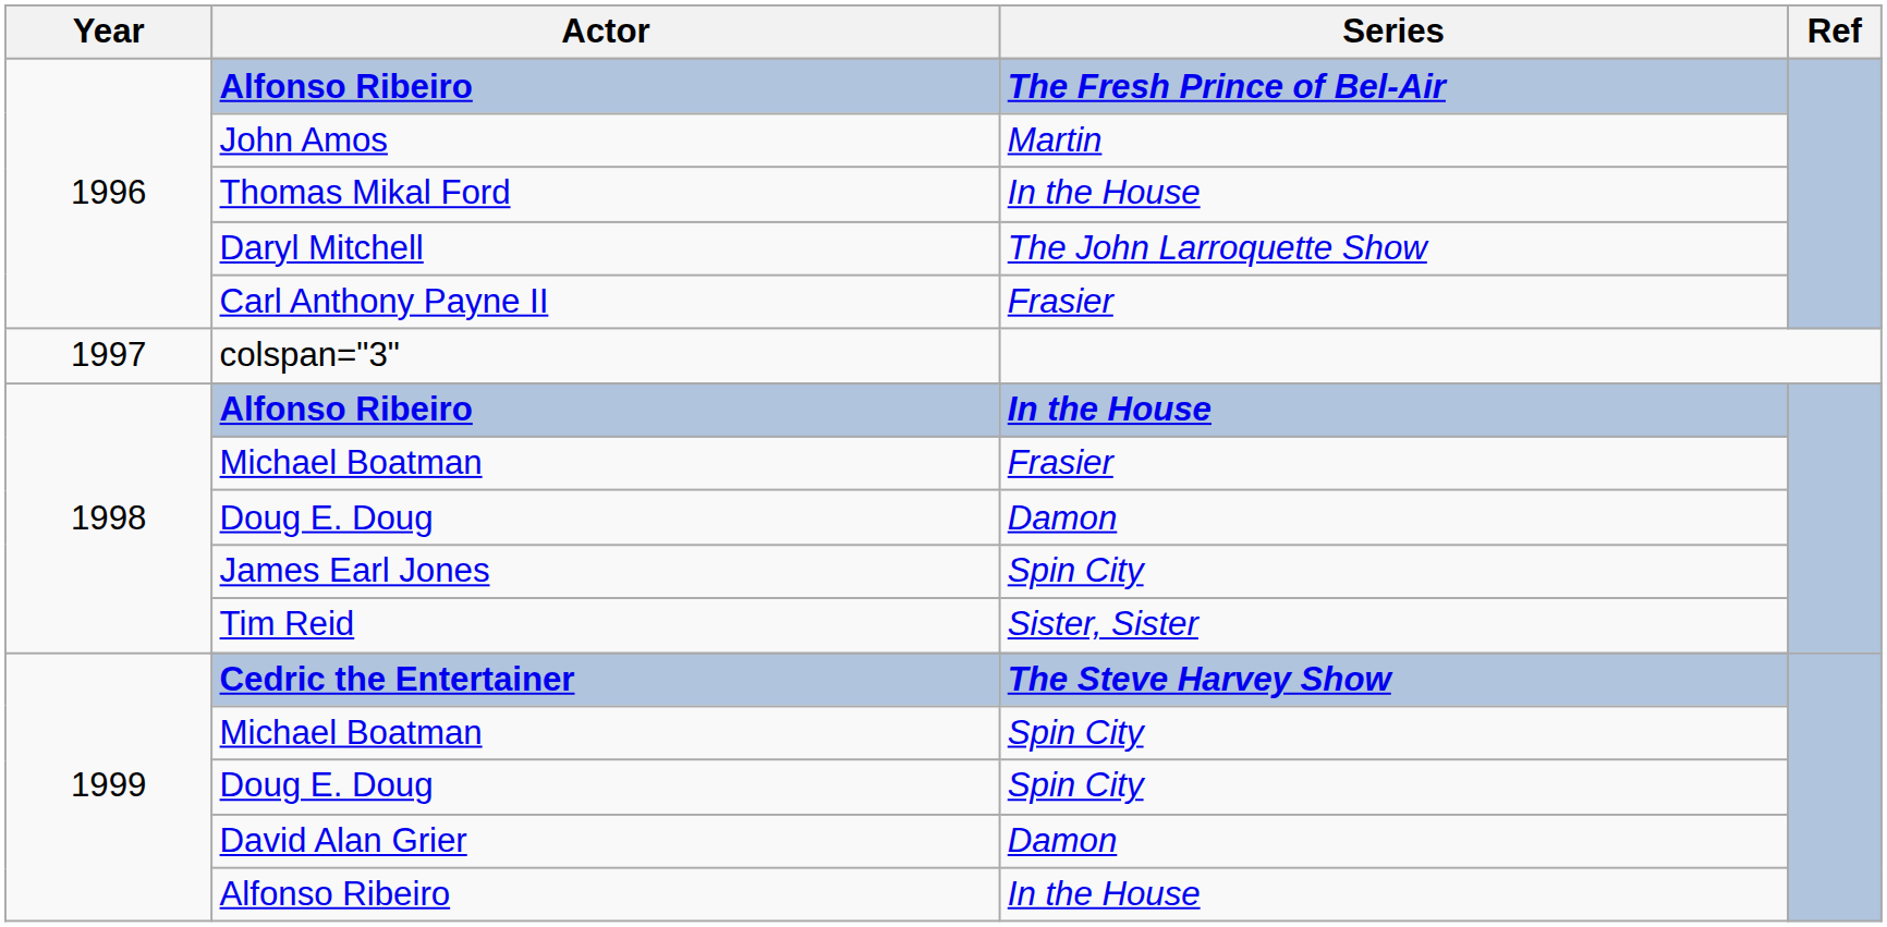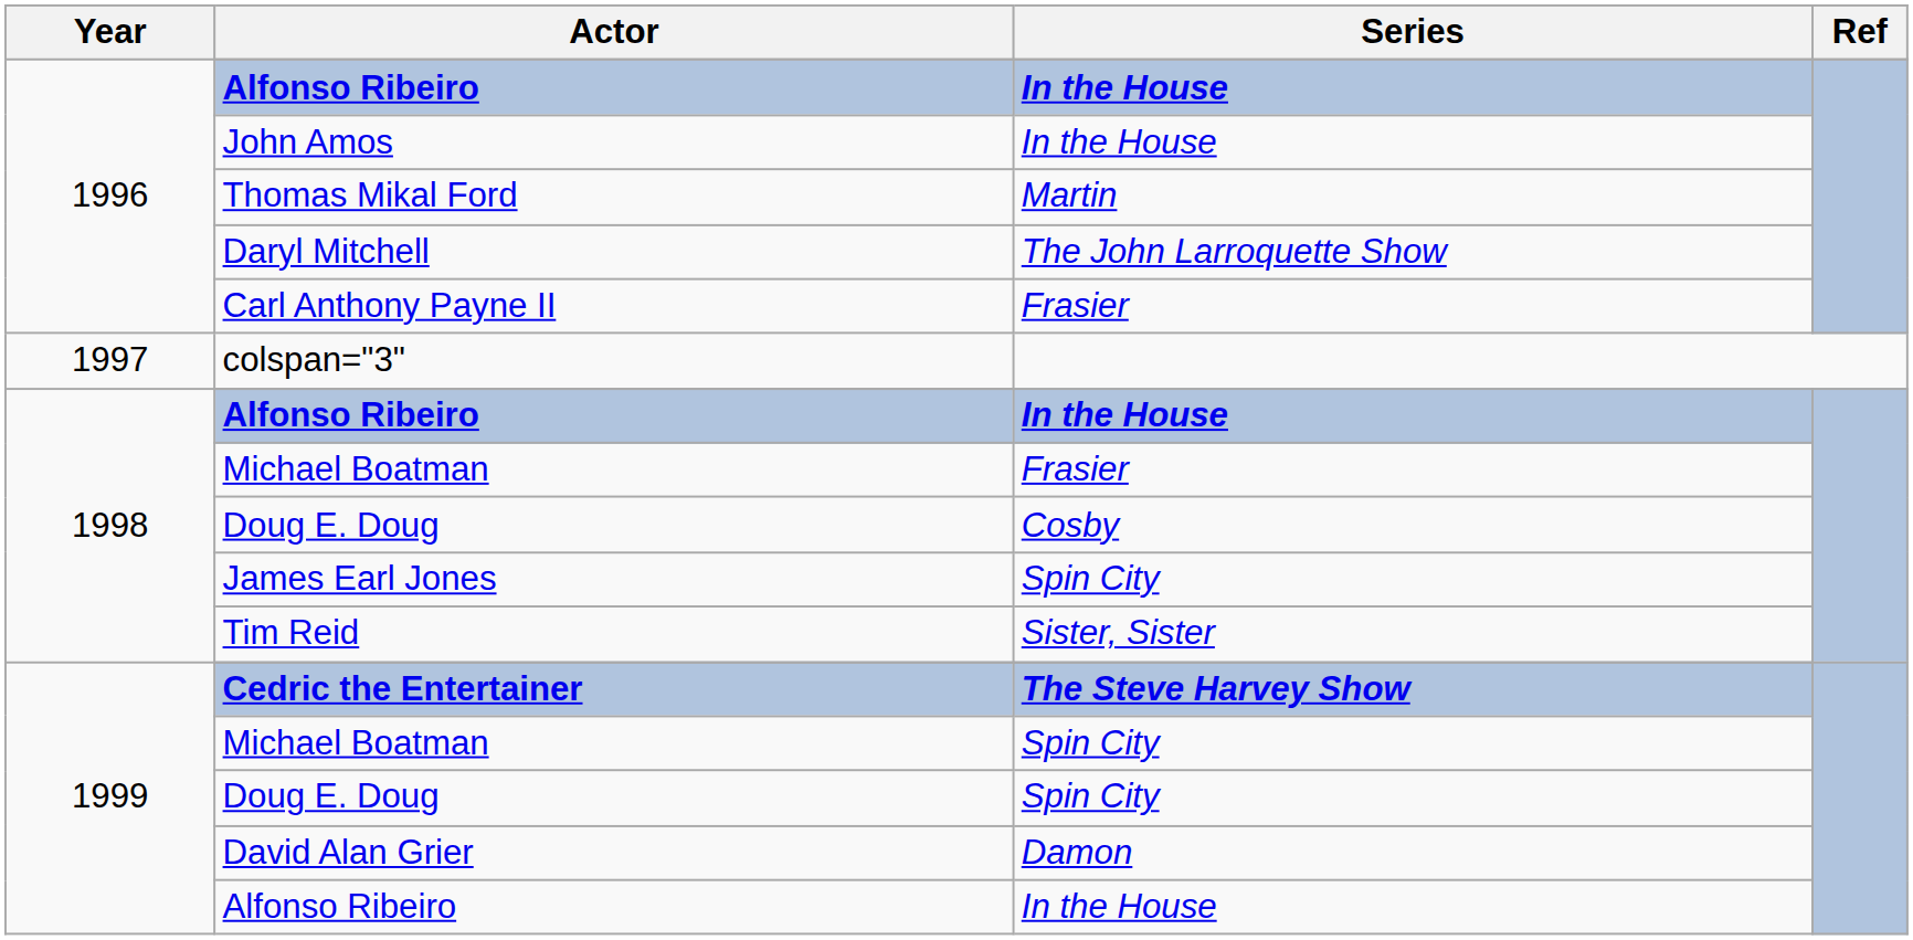1996 / Alfonso Ribeiro | Series: The Fresh Prince of Bel-Air -> In the House
John Amos | Series: Martin -> In the House
Thomas Mikal Ford | Series: In the House -> Martin
1998 / Doug E. Doug | Series: Damon -> Cosby
